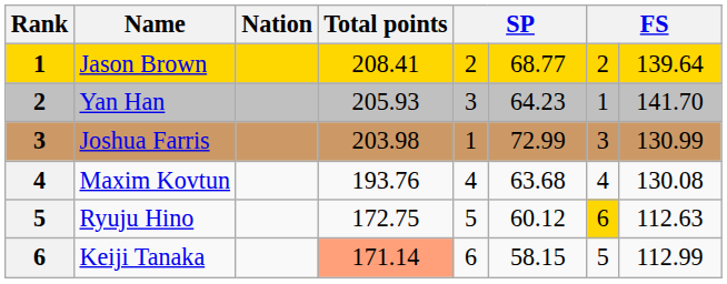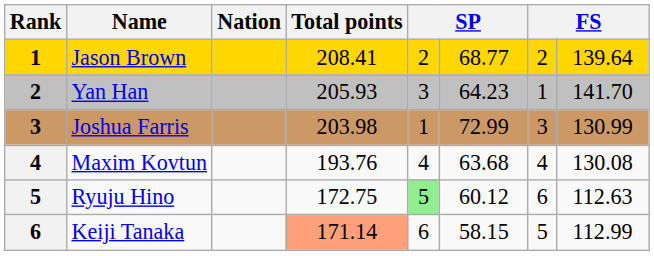Ryuju Hino | column 5: no background -> lightgreen background
Ryuju Hino | column 7: gold background -> no background
